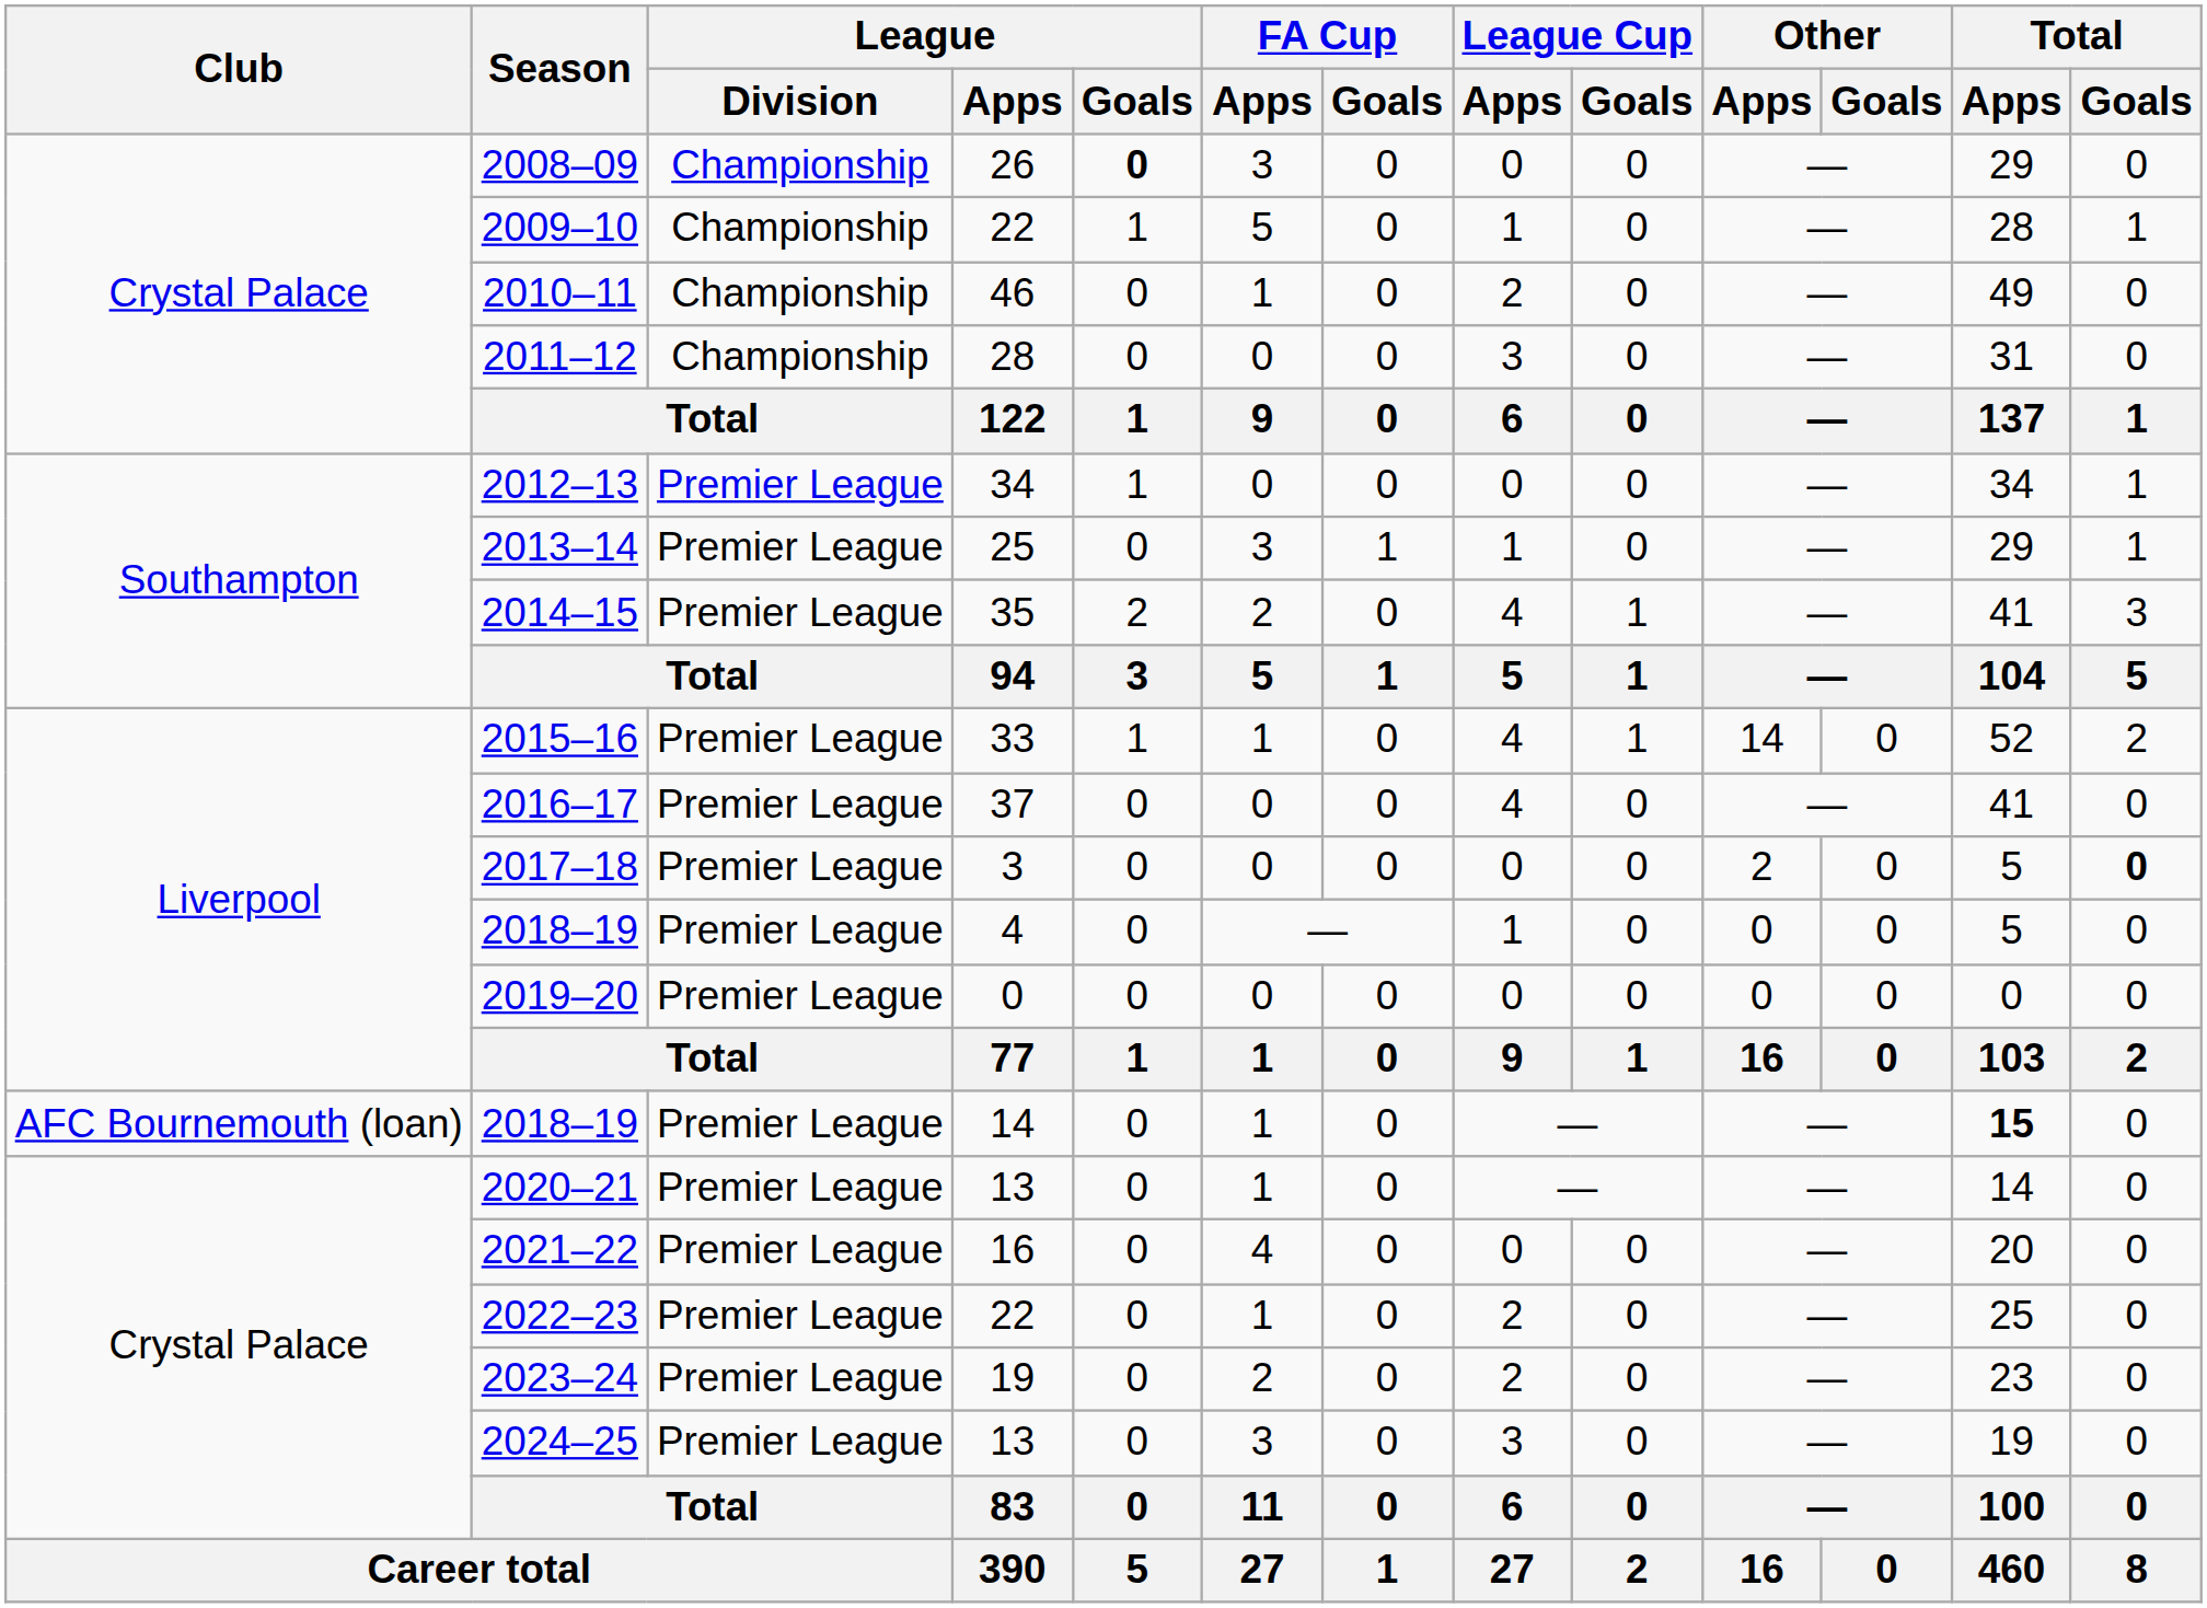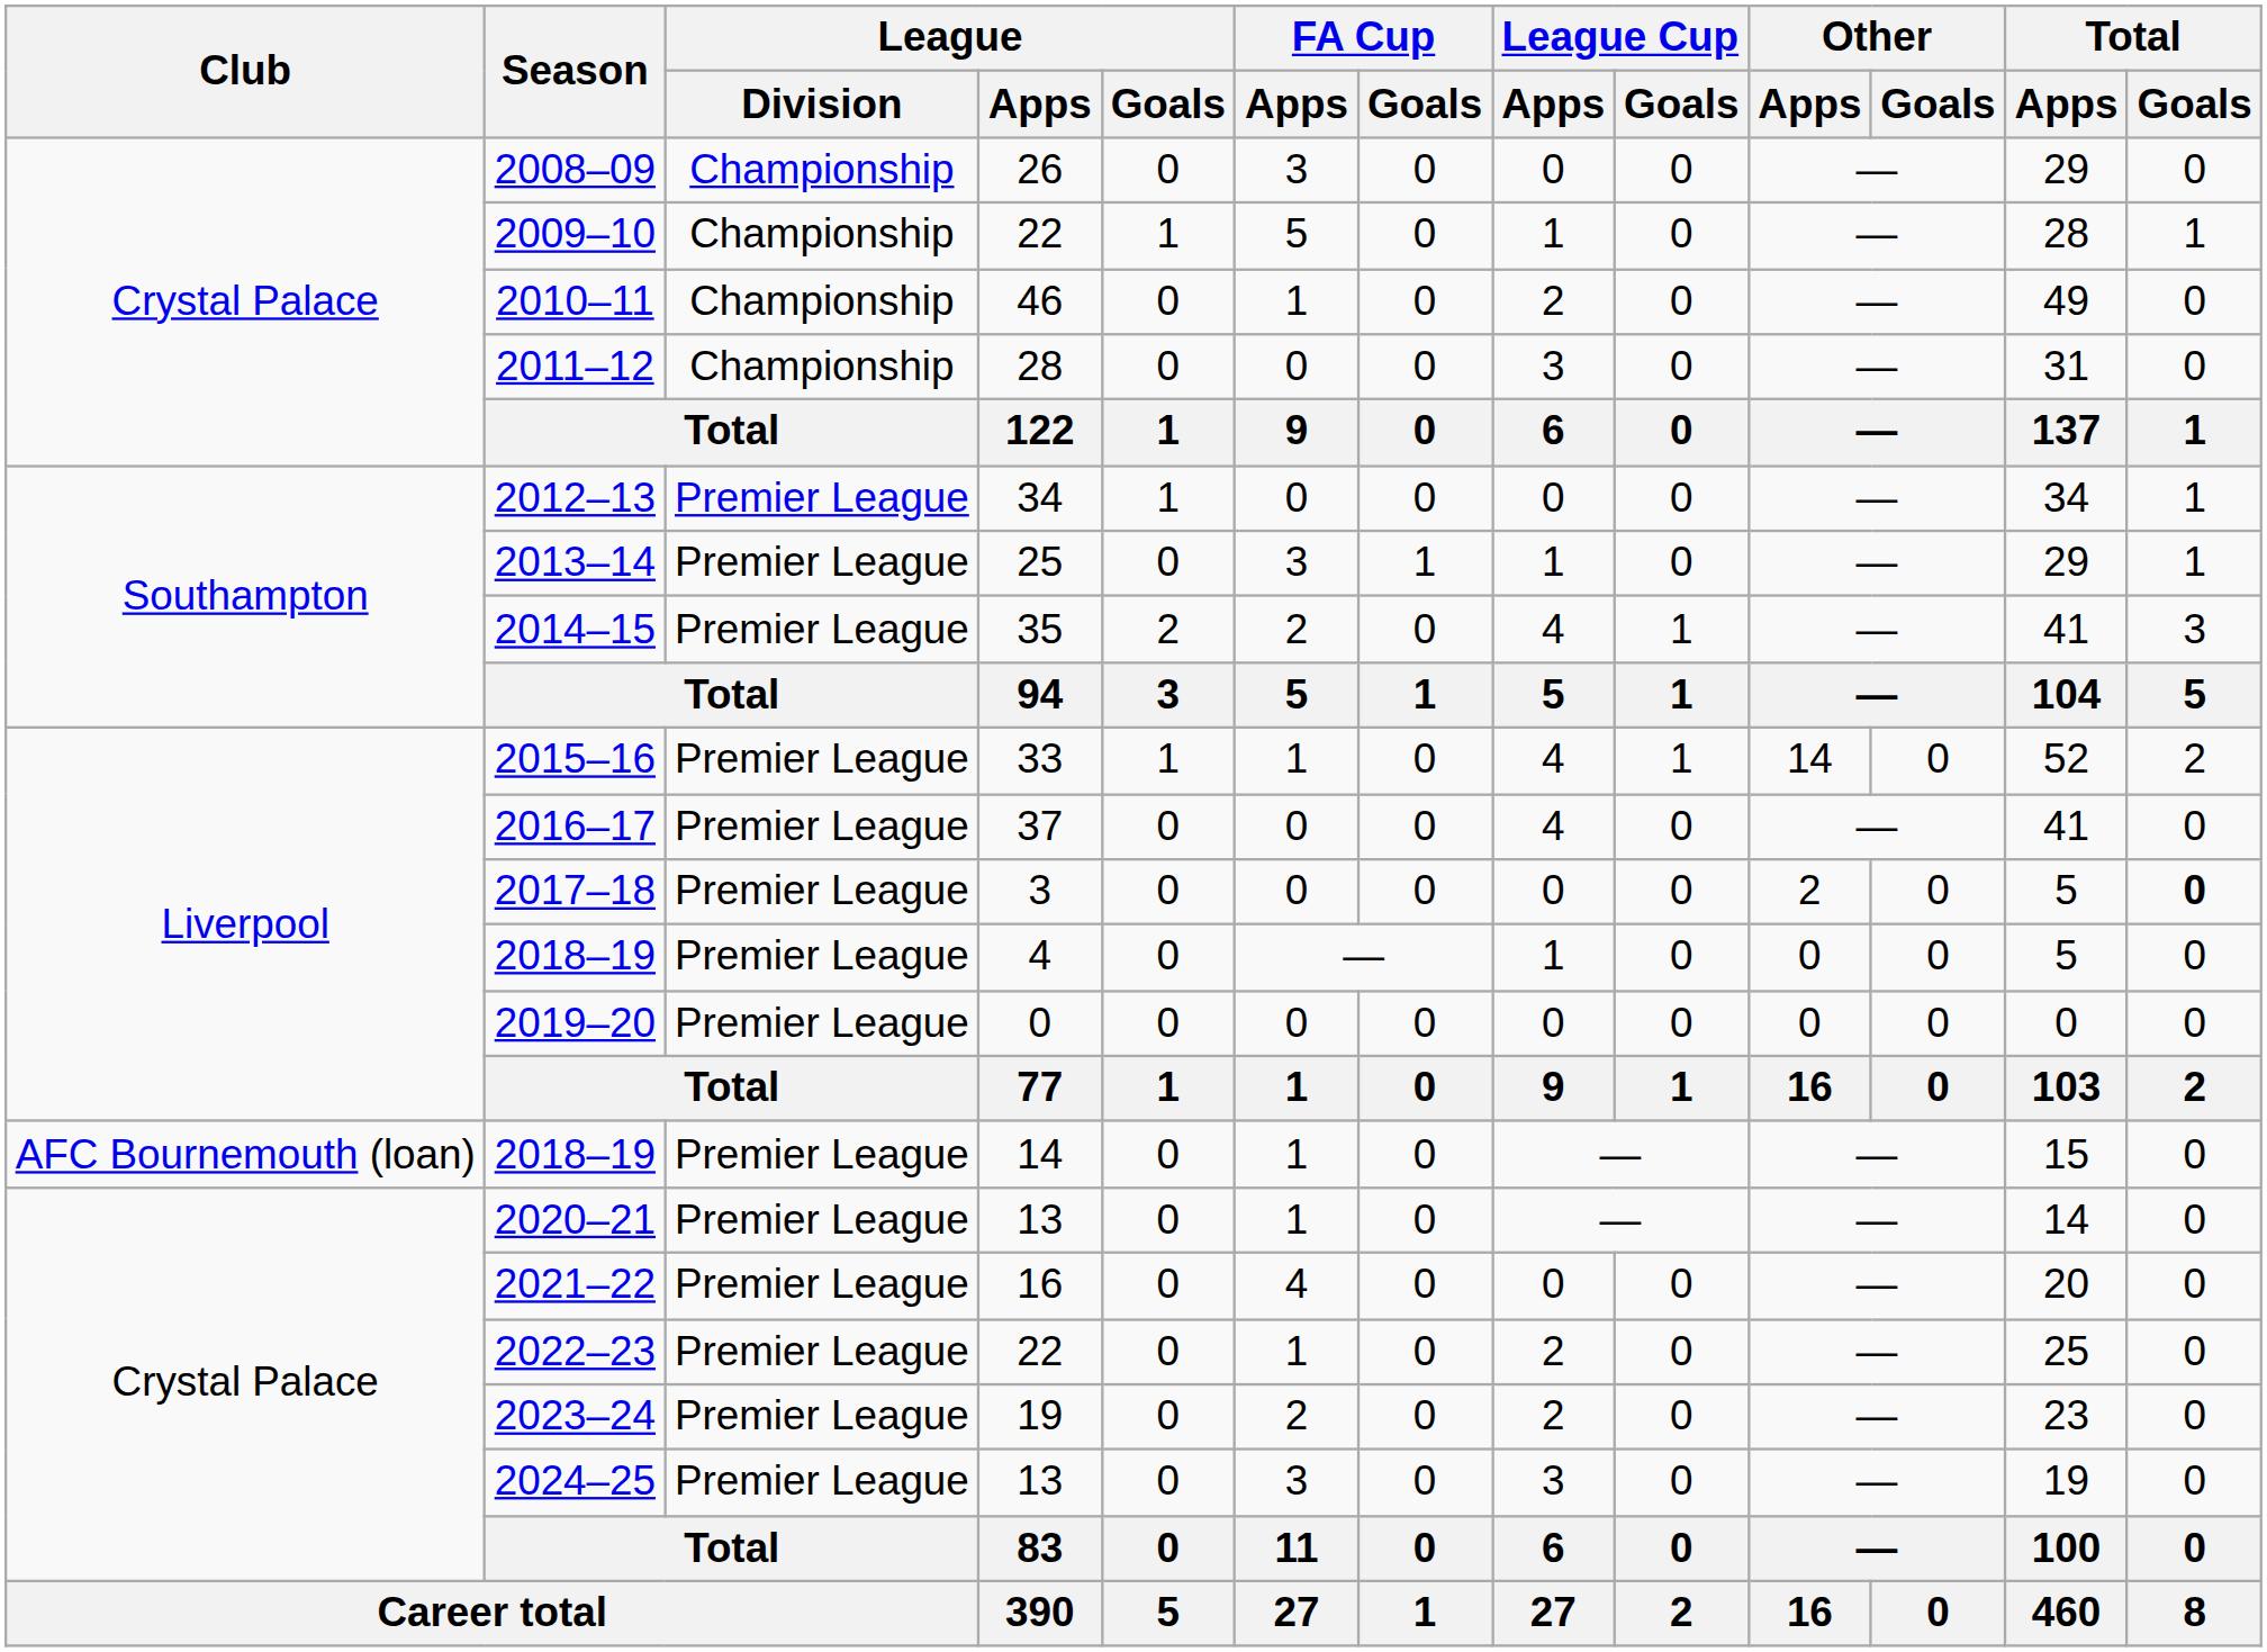2008–09 | League / Goals: bold -> normal
2018–19 / 14 | Total / Apps: bold -> normal
